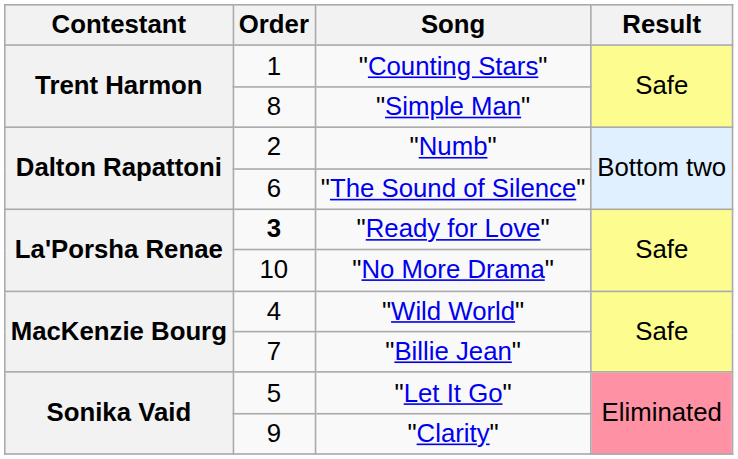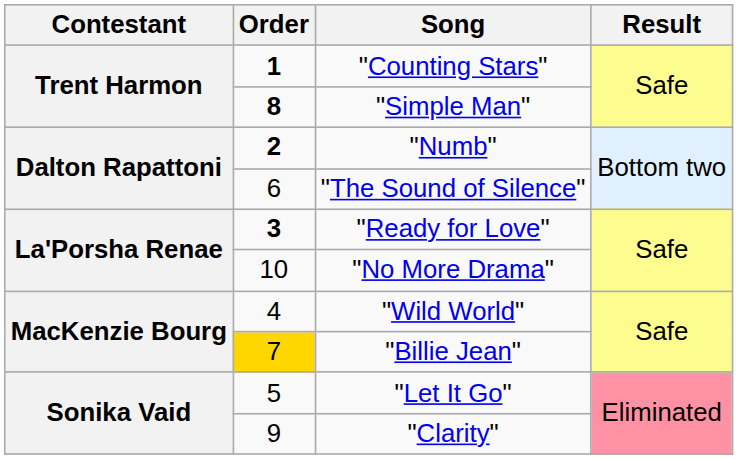"Counting Stars" | Order: normal -> bold
"Simple Man" | Order: normal -> bold
"Numb" | Order: normal -> bold
"Billie Jean" | Order: no background -> gold background
